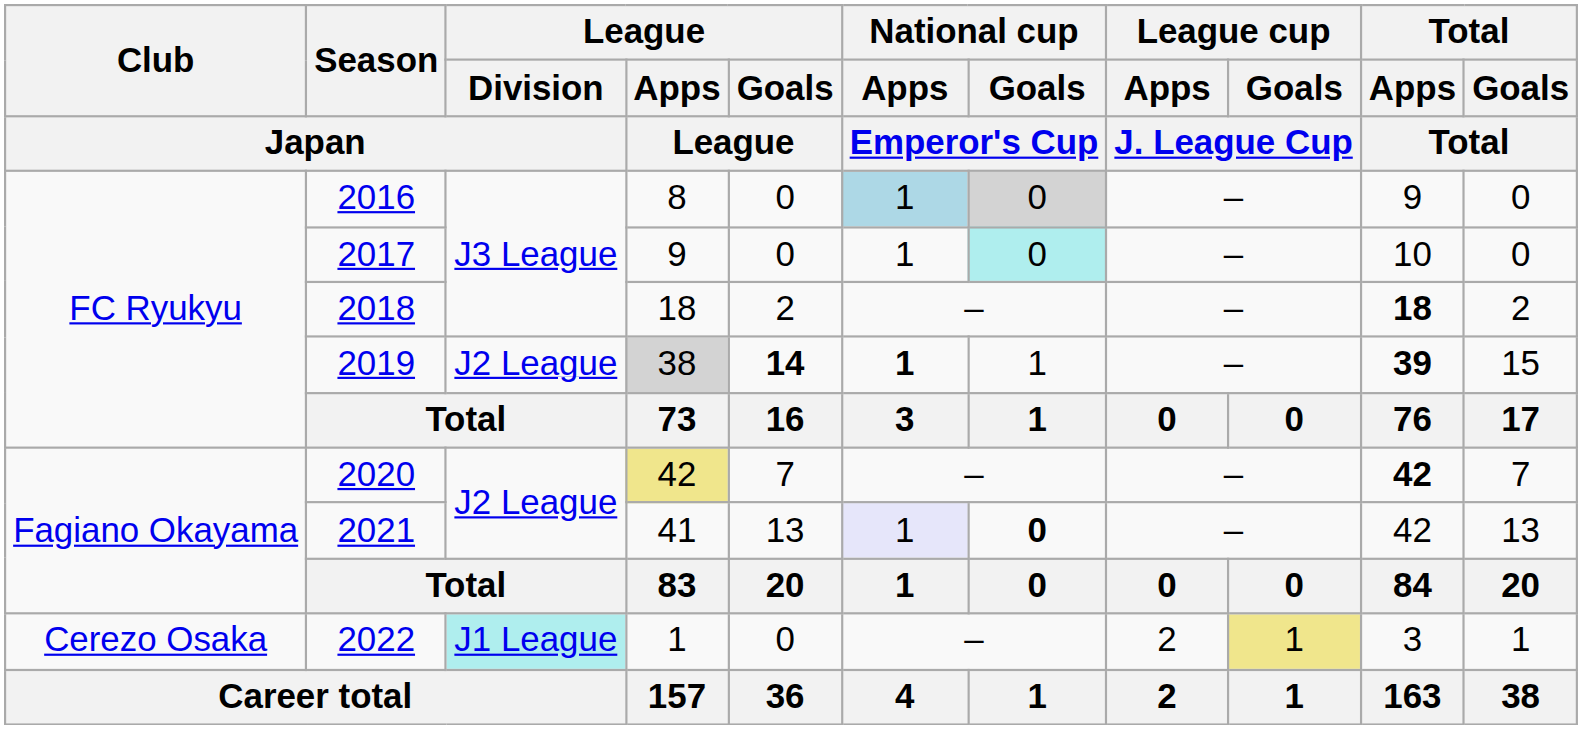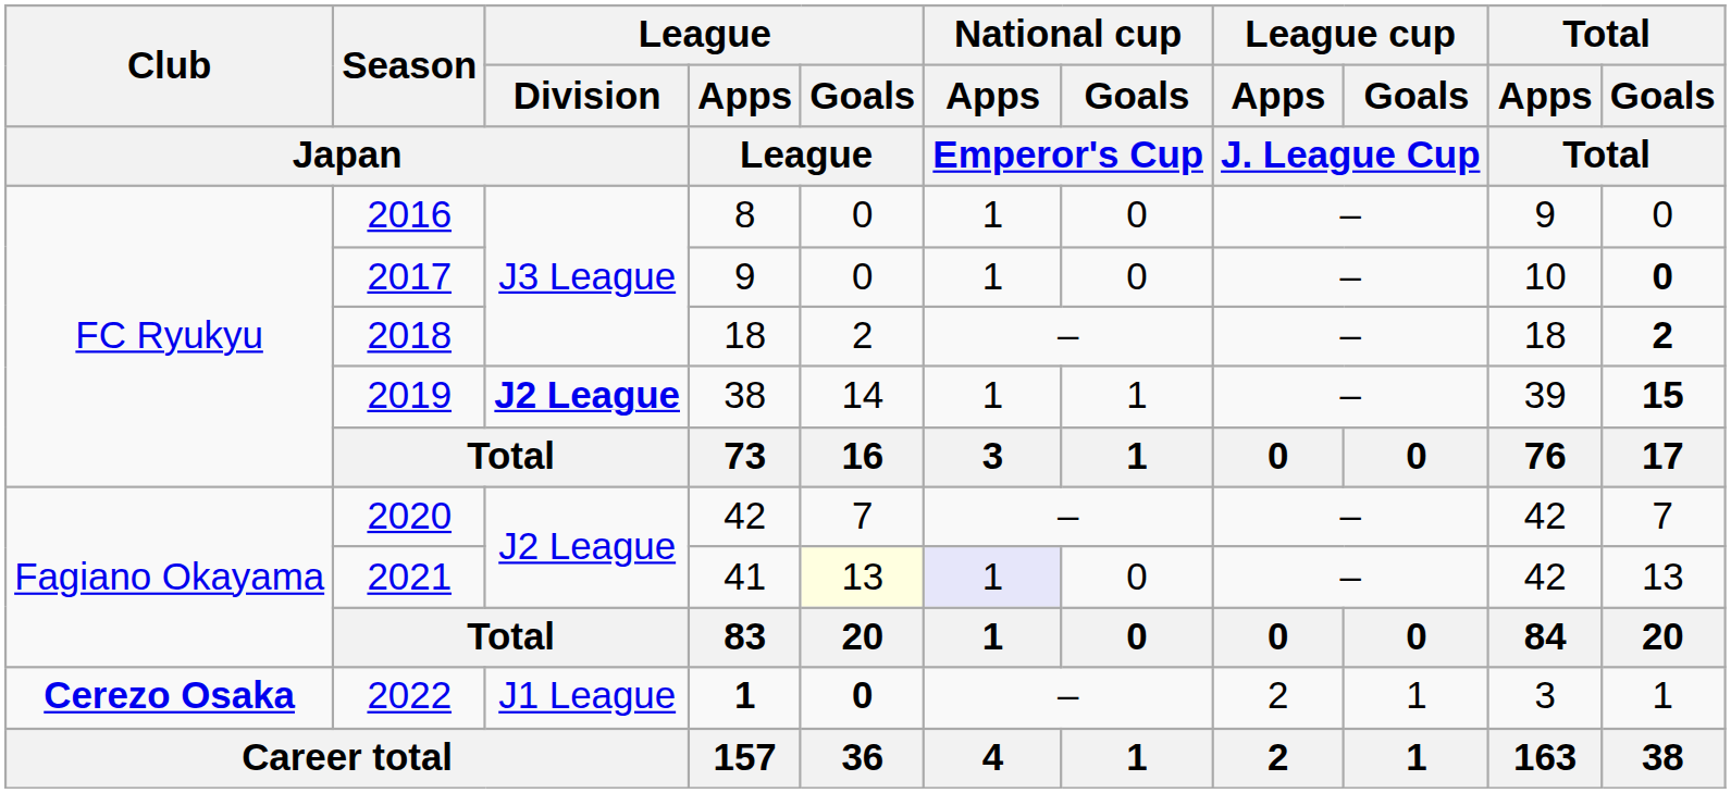2016 | National cup / Apps / Emperor's Cup: lightblue background -> no background
2016 | National cup / Goals / Emperor's Cup: lightgrey background -> no background
2017 | National cup / Goals / Emperor's Cup: paleturquoise background -> no background
2017 | Total / Goals / Total: normal -> bold
2018 | Total / Apps / Total: bold -> normal
2018 | Total / Goals / Total: normal -> bold
2019 | League / Division / Japan: normal -> bold
2019 | League / Apps / League: lightgrey background -> no background
2019 | League / Goals / League: bold -> normal
2019 | National cup / Apps / Emperor's Cup: bold -> normal
2019 | Total / Apps / Total: bold -> normal
2019 | Total / Goals / Total: normal -> bold
2020 | League / Apps / League: khaki background -> no background
2020 | Total / Apps / Total: bold -> normal
2021 | League / Goals / League: no background -> lightyellow background
2021 | National cup / Goals / Emperor's Cup: bold -> normal
2022 | Club / Japan: normal -> bold
2022 | League / Division / Japan: paleturquoise background -> no background
2022 | League / Apps / League: normal -> bold
2022 | League / Goals / League: normal -> bold
2022 | League cup / Goals / J. League Cup: khaki background -> no background
